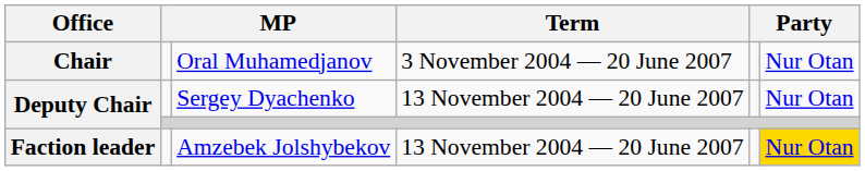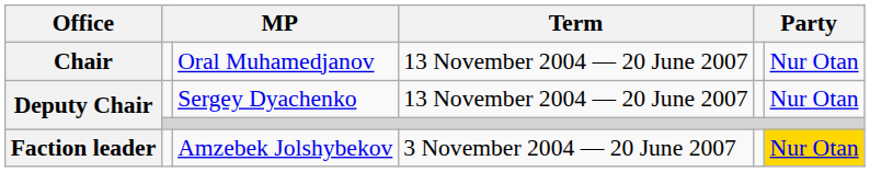Oral Muhamedjanov | Term: 3 November 2004 — 20 June 2007 -> 13 November 2004 — 20 June 2007
Amzebek Jolshybekov | Term: 13 November 2004 — 20 June 2007 -> 3 November 2004 — 20 June 2007
